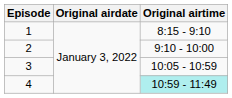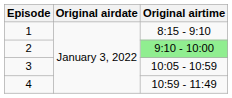2 | Original airtime: no background -> lightgreen background
4 | Original airtime: paleturquoise background -> no background
